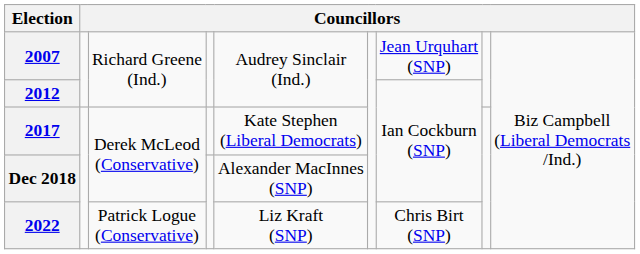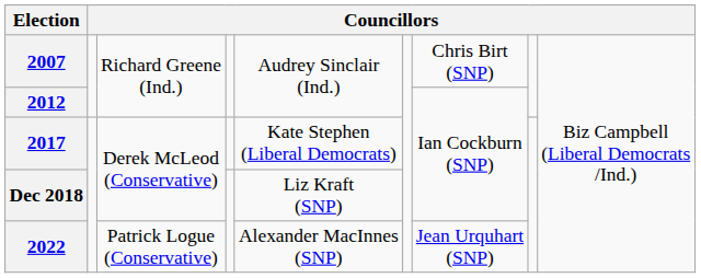2007 | column 7: Jean Urquhart (SNP) -> Chris Birt (SNP)
Dec 2018 | column 5: Alexander MacInnes (SNP) -> Liz Kraft (SNP)
2022 | column 5: Liz Kraft (SNP) -> Alexander MacInnes (SNP)
2022 | column 7: Chris Birt (SNP) -> Jean Urquhart (SNP)
